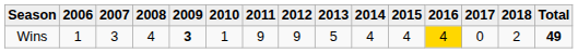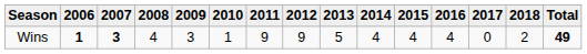Wins | column 2: normal -> bold
Wins | column 3: normal -> bold
Wins | column 5: bold -> normal
Wins | column 12: gold background -> no background
